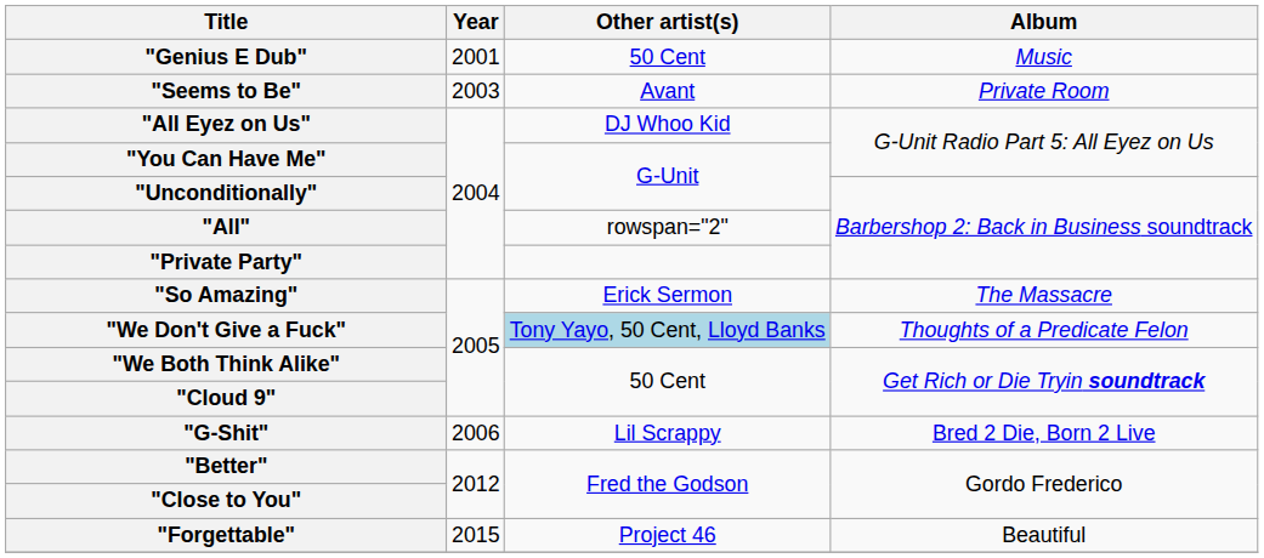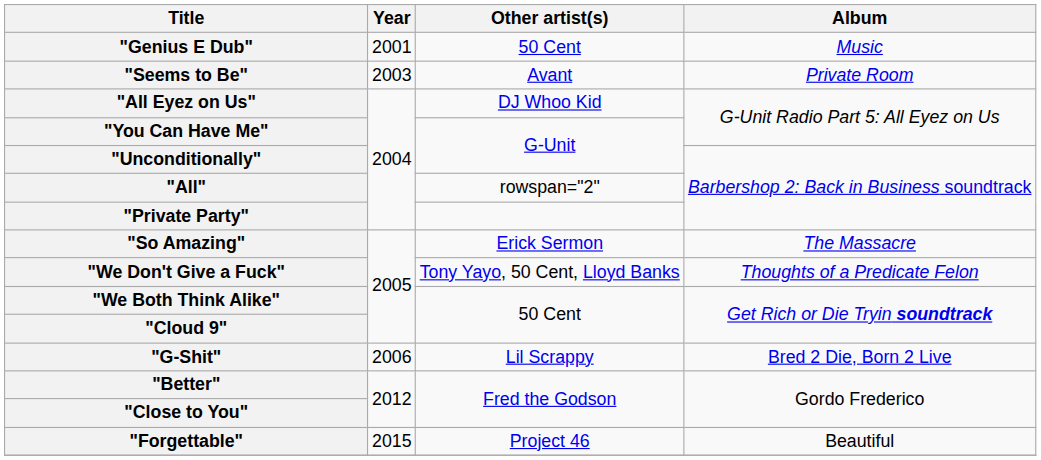"We Don't Give a Fuck" | Other artist(s): lightblue background -> no background
